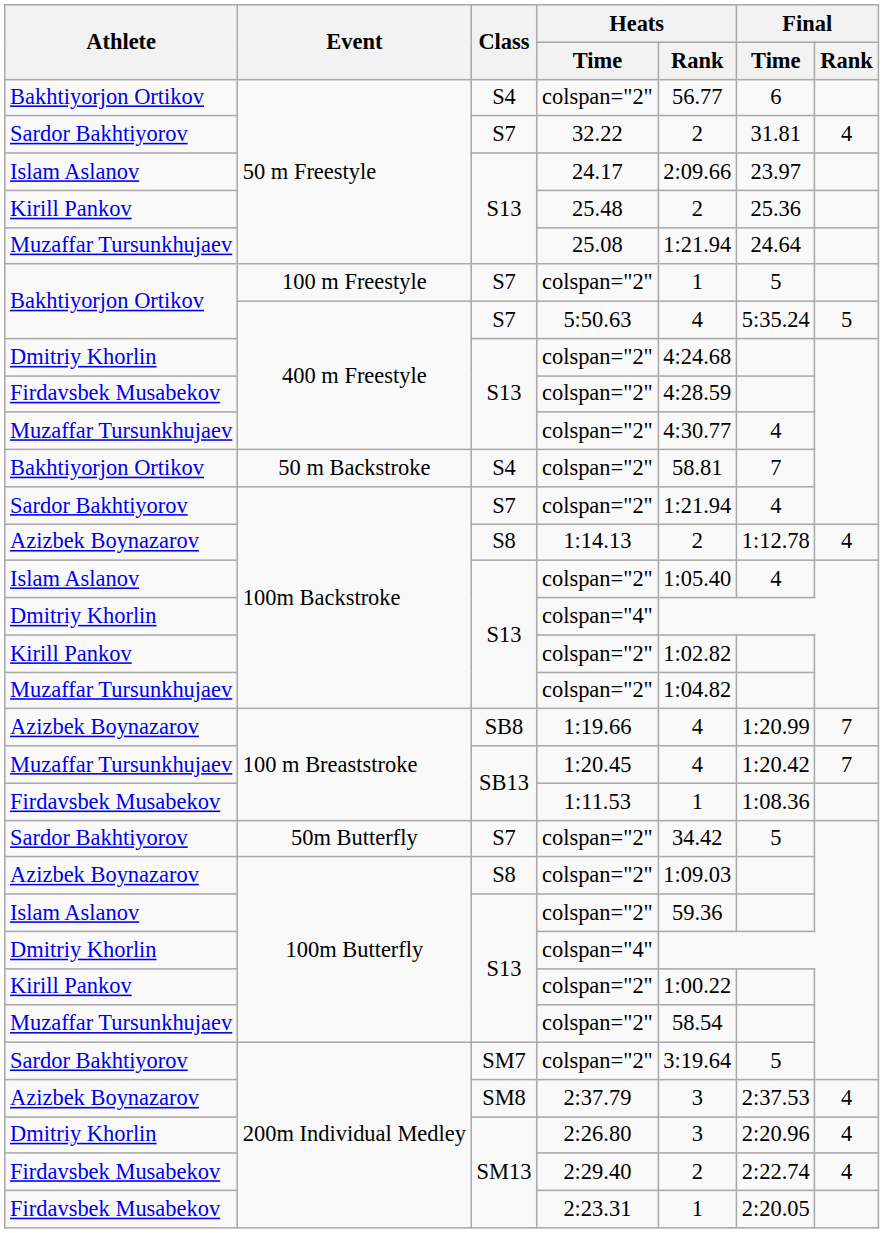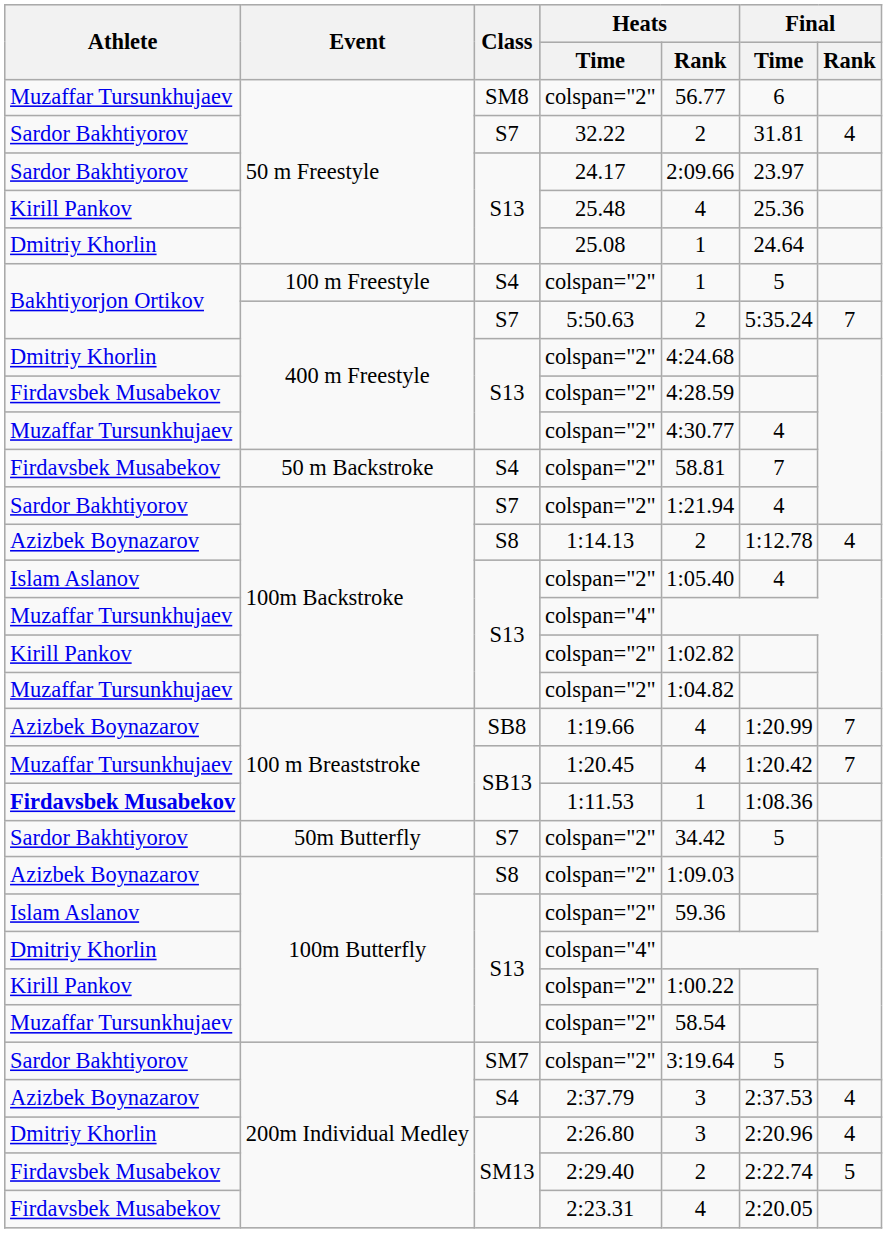50 m Freestyle / colspan="2" | Athlete: Bakhtiyorjon Ortikov -> Muzaffar Tursunkhujaev
50 m Freestyle / colspan="2" | Class: S4 -> SM8
24.17 | Athlete: Islam Aslanov -> Sardor Bakhtiyorov
25.48 | Heats / Rank: 2 -> 4
25.08 | Athlete: Muzaffar Tursunkhujaev -> Dmitriy Khorlin
25.08 | Heats / Rank: 1:21.94 -> 1
100 m Freestyle / colspan="2" | Class: S7 -> S4
5:50.63 | Heats / Rank: 4 -> 2
5:50.63 | Final / Rank: 5 -> 7
50 m Backstroke / colspan="2" | Athlete: Bakhtiyorjon Ortikov -> Firdavsbek Musabekov
100m Backstroke / colspan="4" | Athlete: Dmitriy Khorlin -> Muzaffar Tursunkhujaev
1:11.53 | Athlete: normal -> bold
2:37.79 | Class: SM8 -> S4
2:29.40 | Final / Rank: 4 -> 5
2:23.31 | Heats / Rank: 1 -> 4
